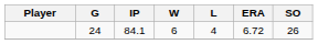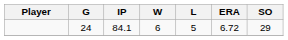row 2 | L: 4 -> 5
row 2 | SO: 26 -> 29
